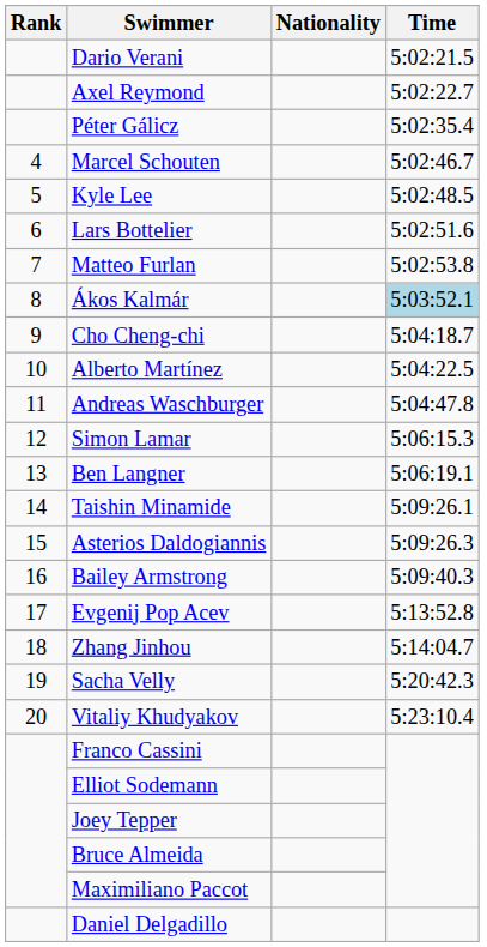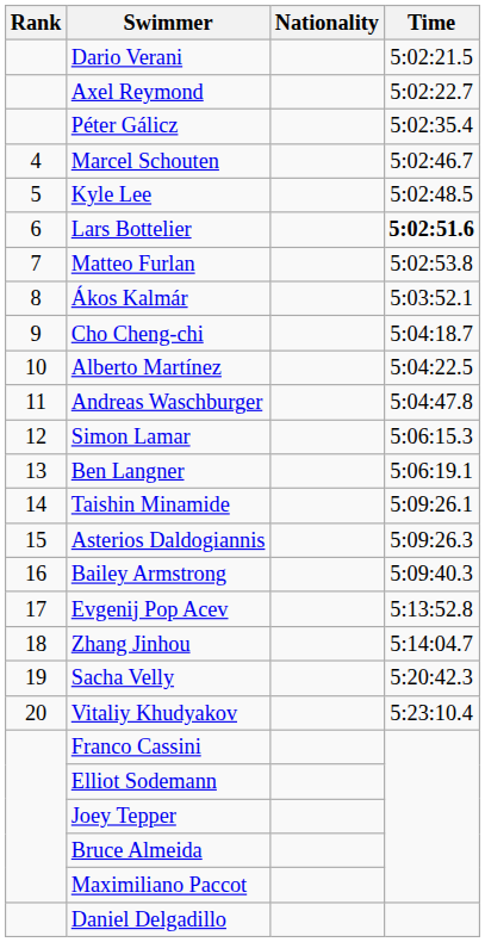Lars Bottelier | Time: normal -> bold
Ákos Kalmár | Time: lightblue background -> no background
